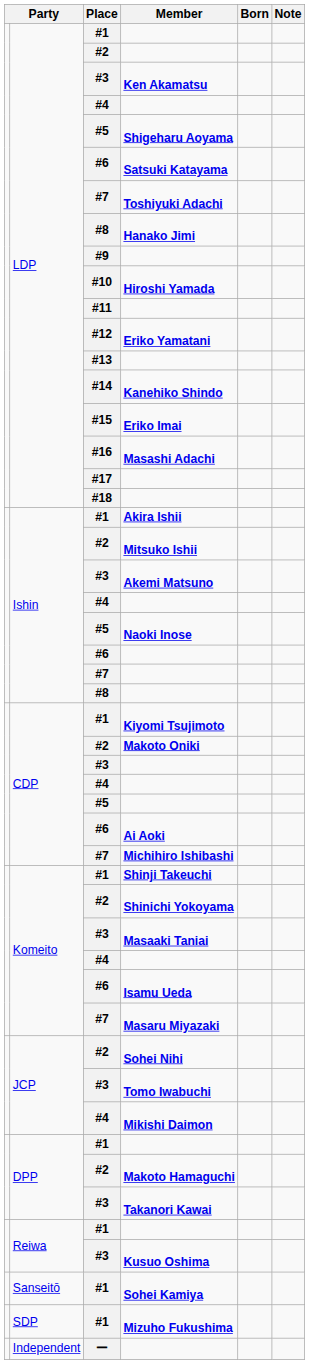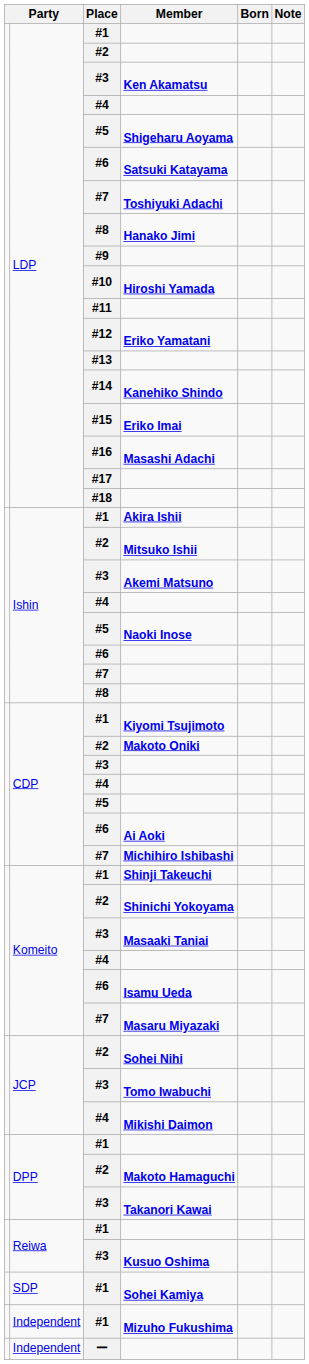Sohei Kamiya | column 2: Sanseitō -> SDP
Mizuho Fukushima | column 2: SDP -> Independent
